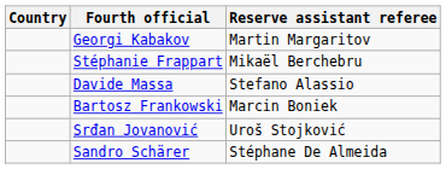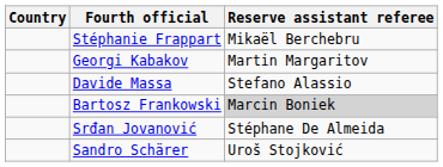rows swapped: Georgi Kabakov <-> Stéphanie Frappart
Bartosz Frankowski | Reserve assistant referee: no background -> lightgrey background
Srđan Jovanović | Reserve assistant referee: Uroš Stojković -> Stéphane De Almeida
Sandro Schärer | Reserve assistant referee: Stéphane De Almeida -> Uroš Stojković
